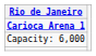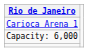Carioca Arena 1 | Rio de Janeiro: bold -> normal
